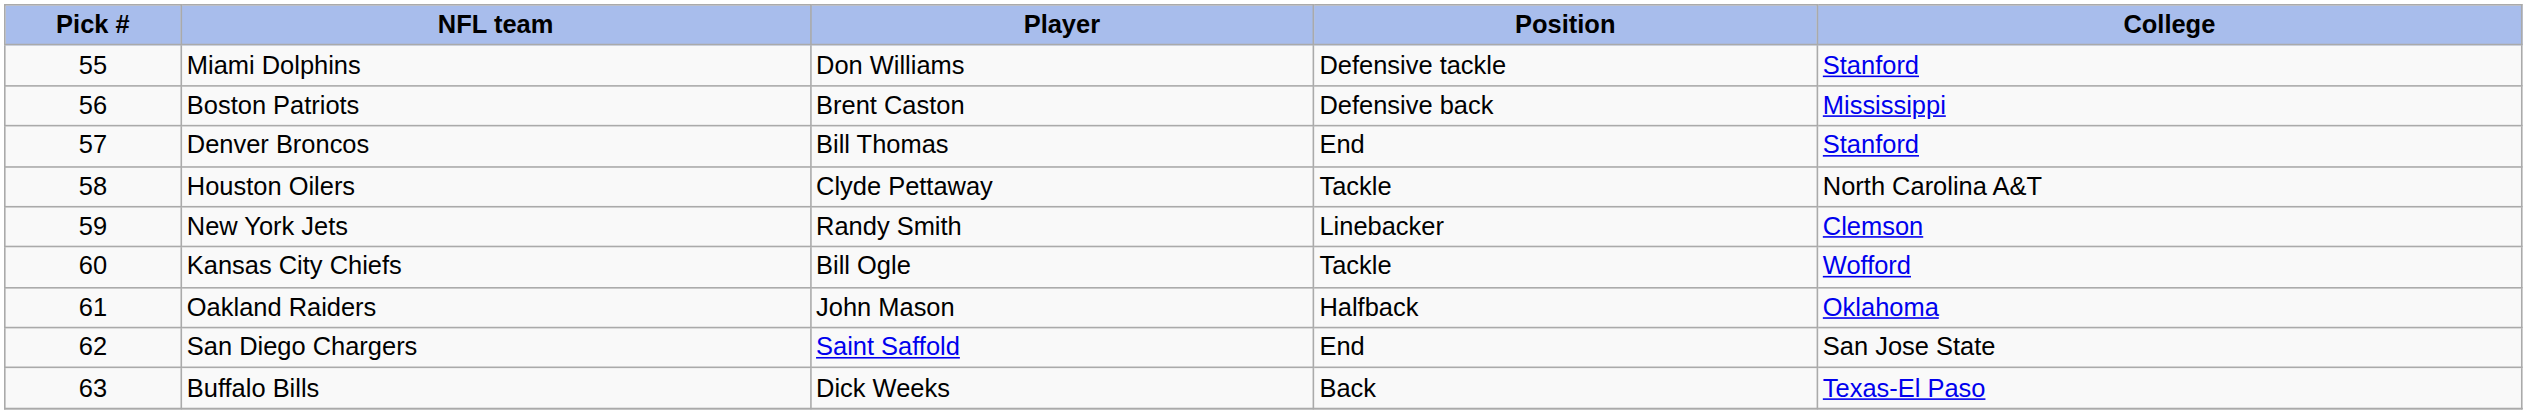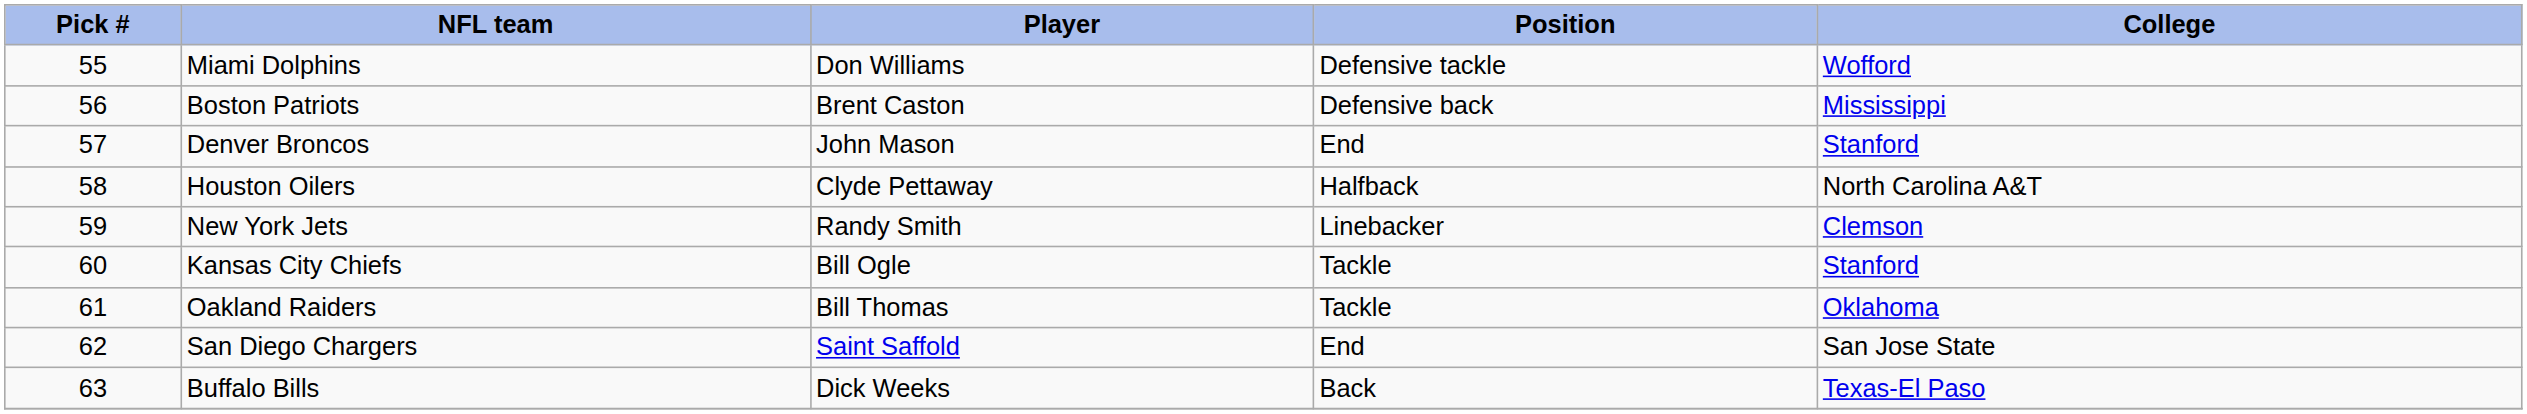Miami Dolphins | College: Stanford -> Wofford
Denver Broncos | Player: Bill Thomas -> John Mason
Houston Oilers | Position: Tackle -> Halfback
Kansas City Chiefs | College: Wofford -> Stanford
Oakland Raiders | Player: John Mason -> Bill Thomas
Oakland Raiders | Position: Halfback -> Tackle
